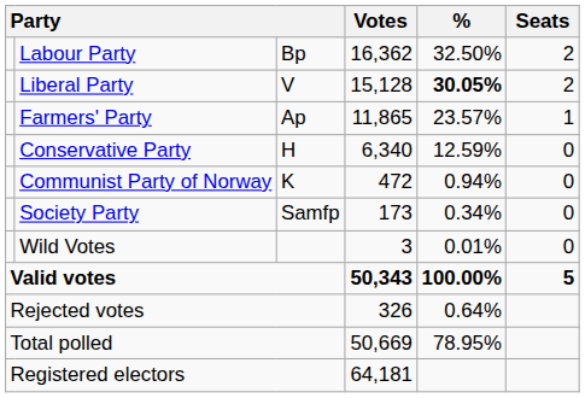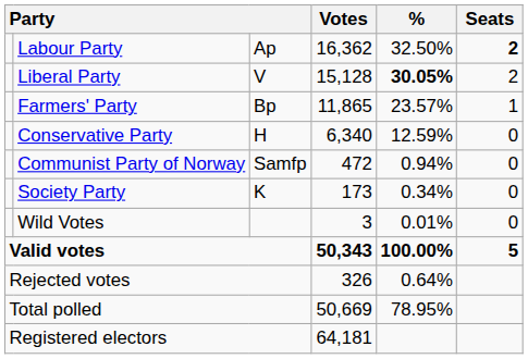Labour Party | column 3: Bp -> Ap
Labour Party | Seats: normal -> bold
Farmers' Party | column 3: Ap -> Bp
Communist Party of Norway | column 3: K -> Samfp
Society Party | column 3: Samfp -> K
